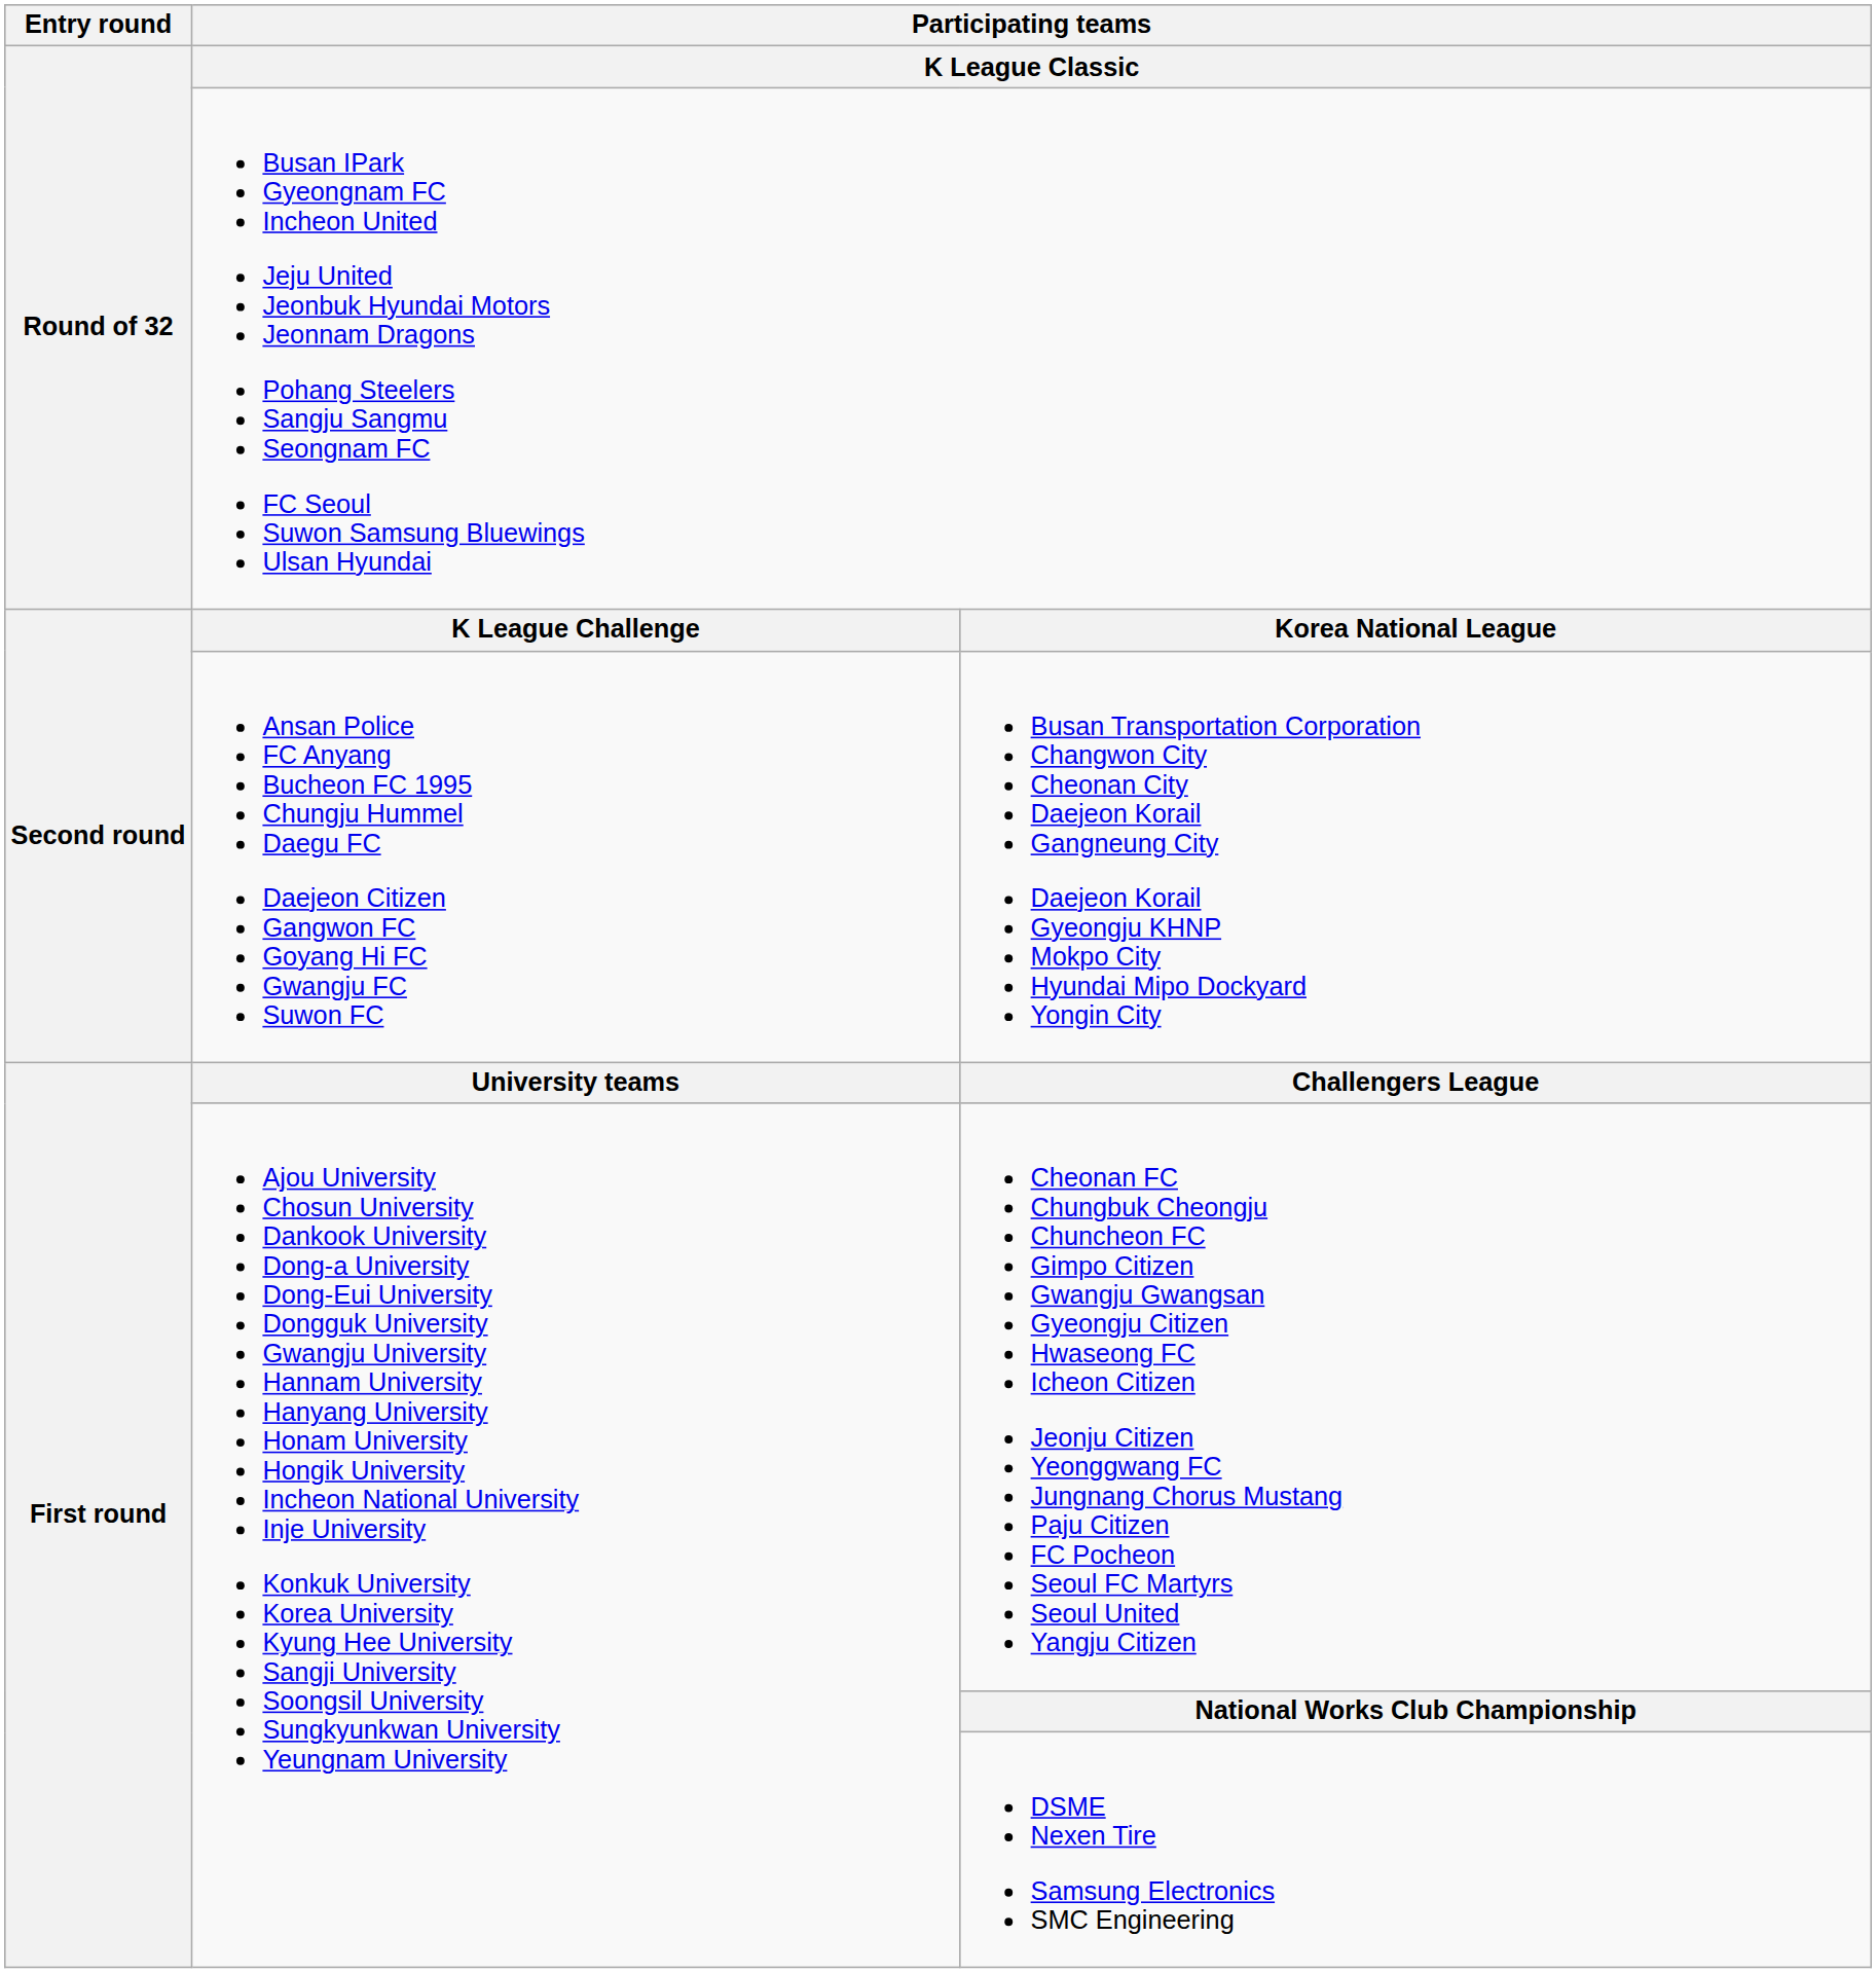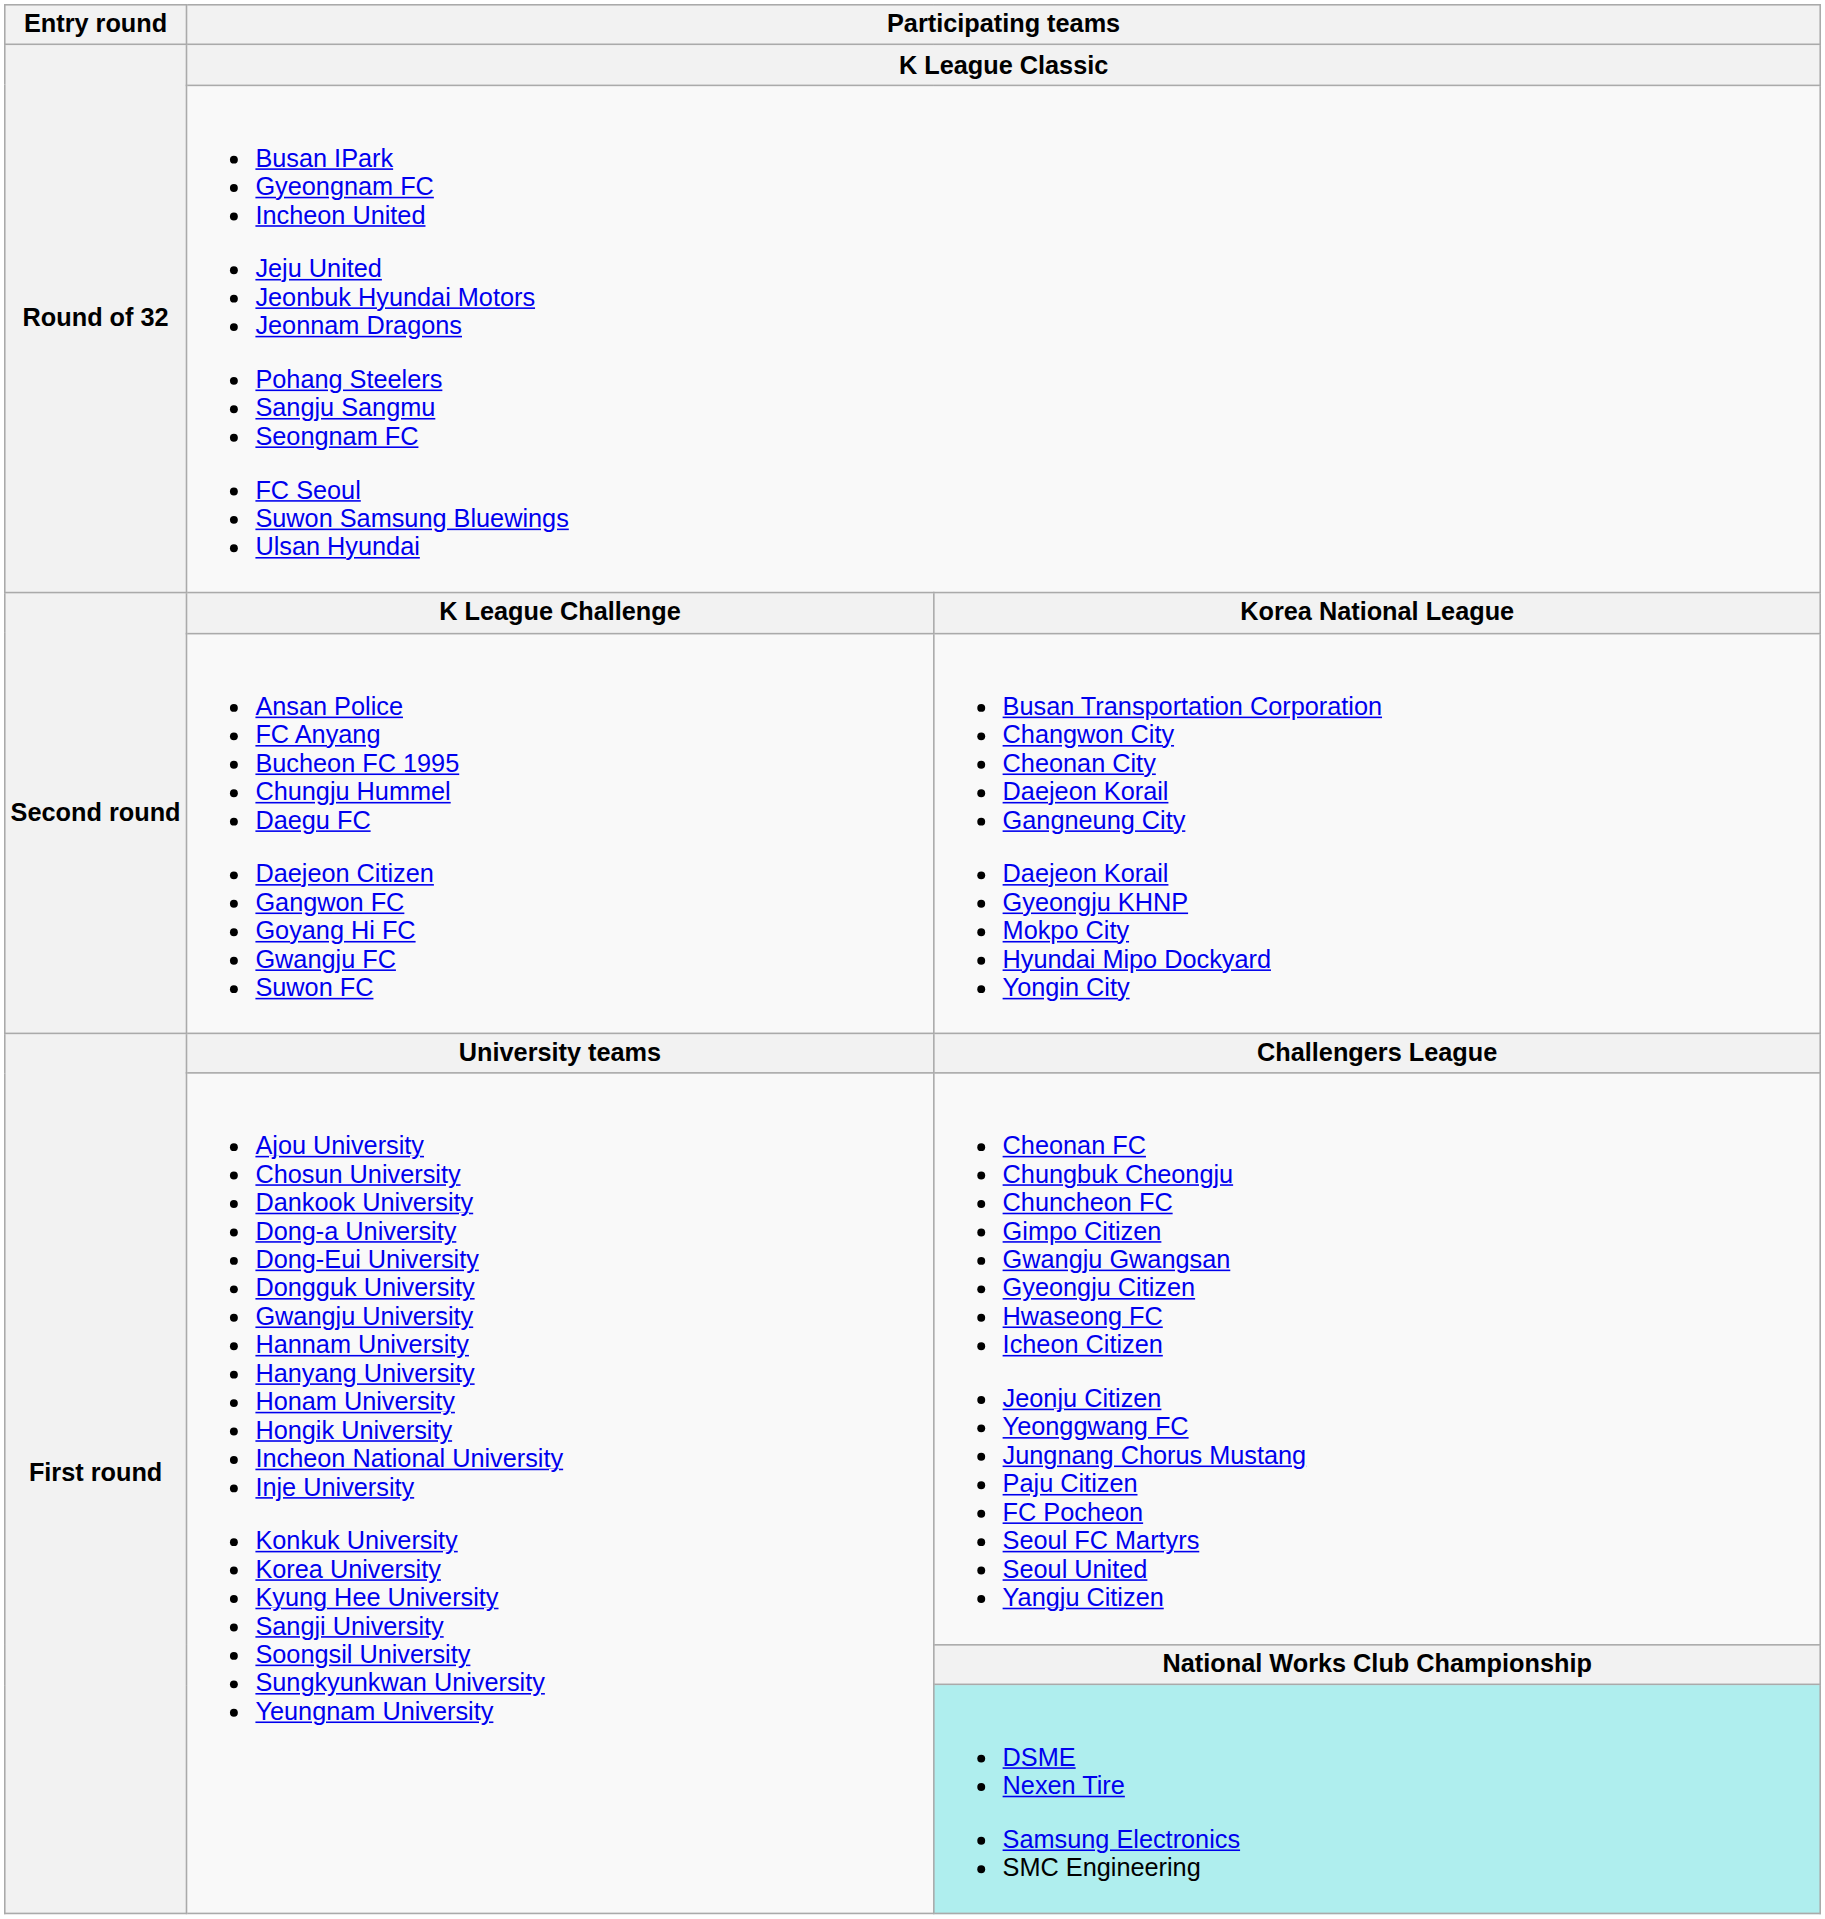DSME Nexen Tire Samsung Electronics SMC Engineering | column 3: no background -> paleturquoise background
